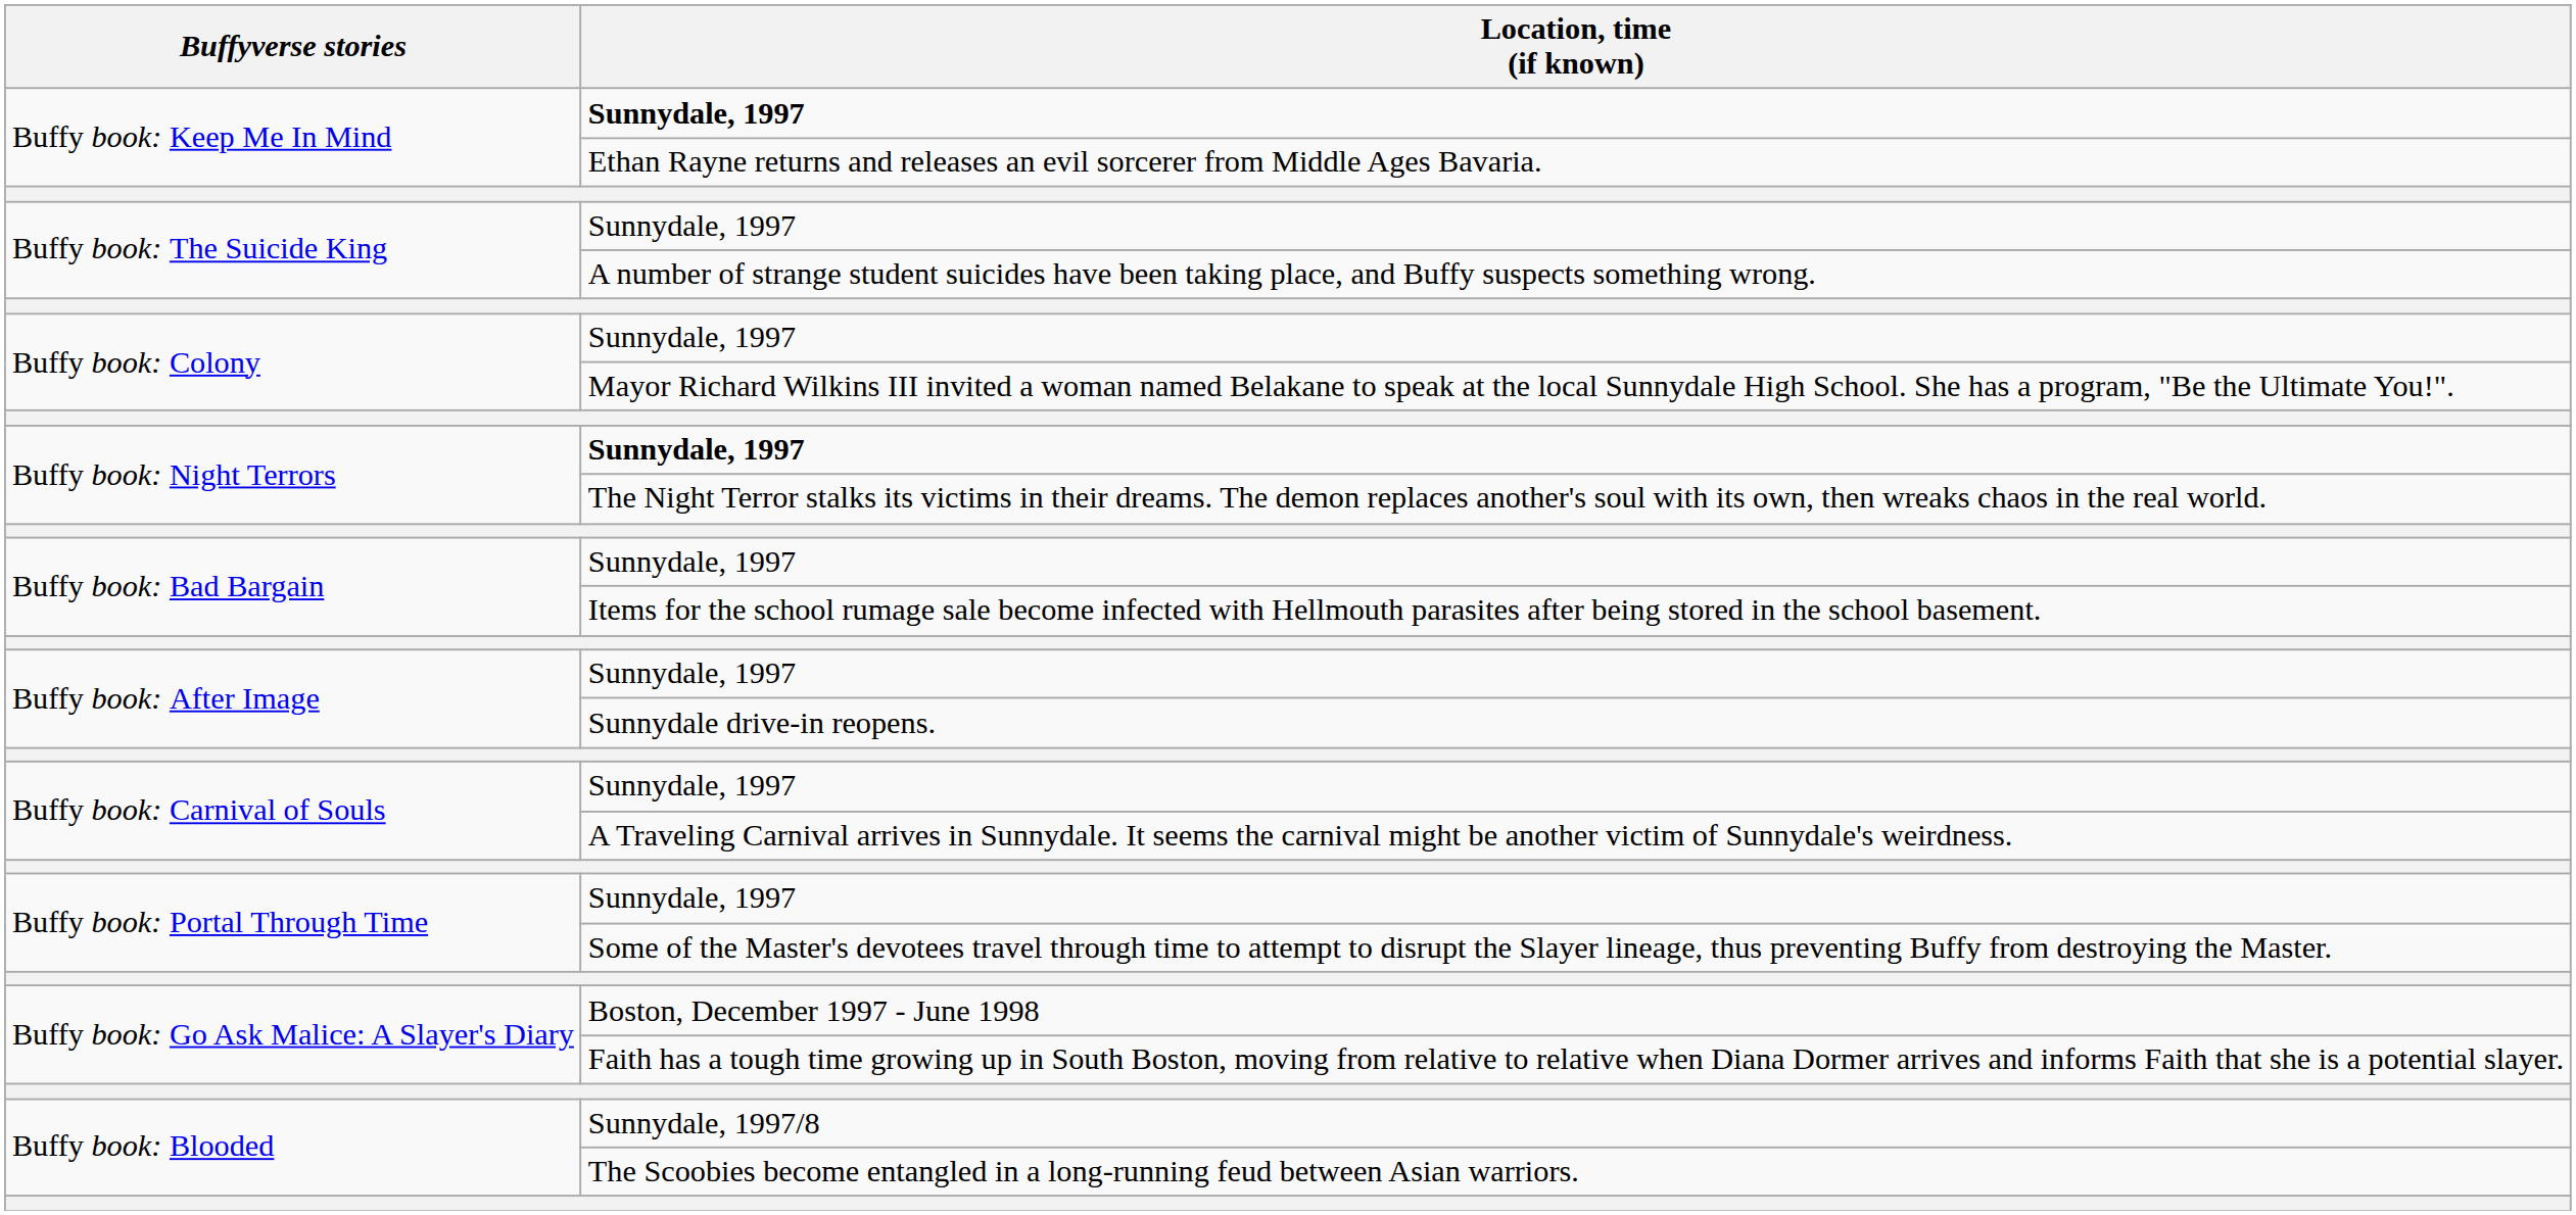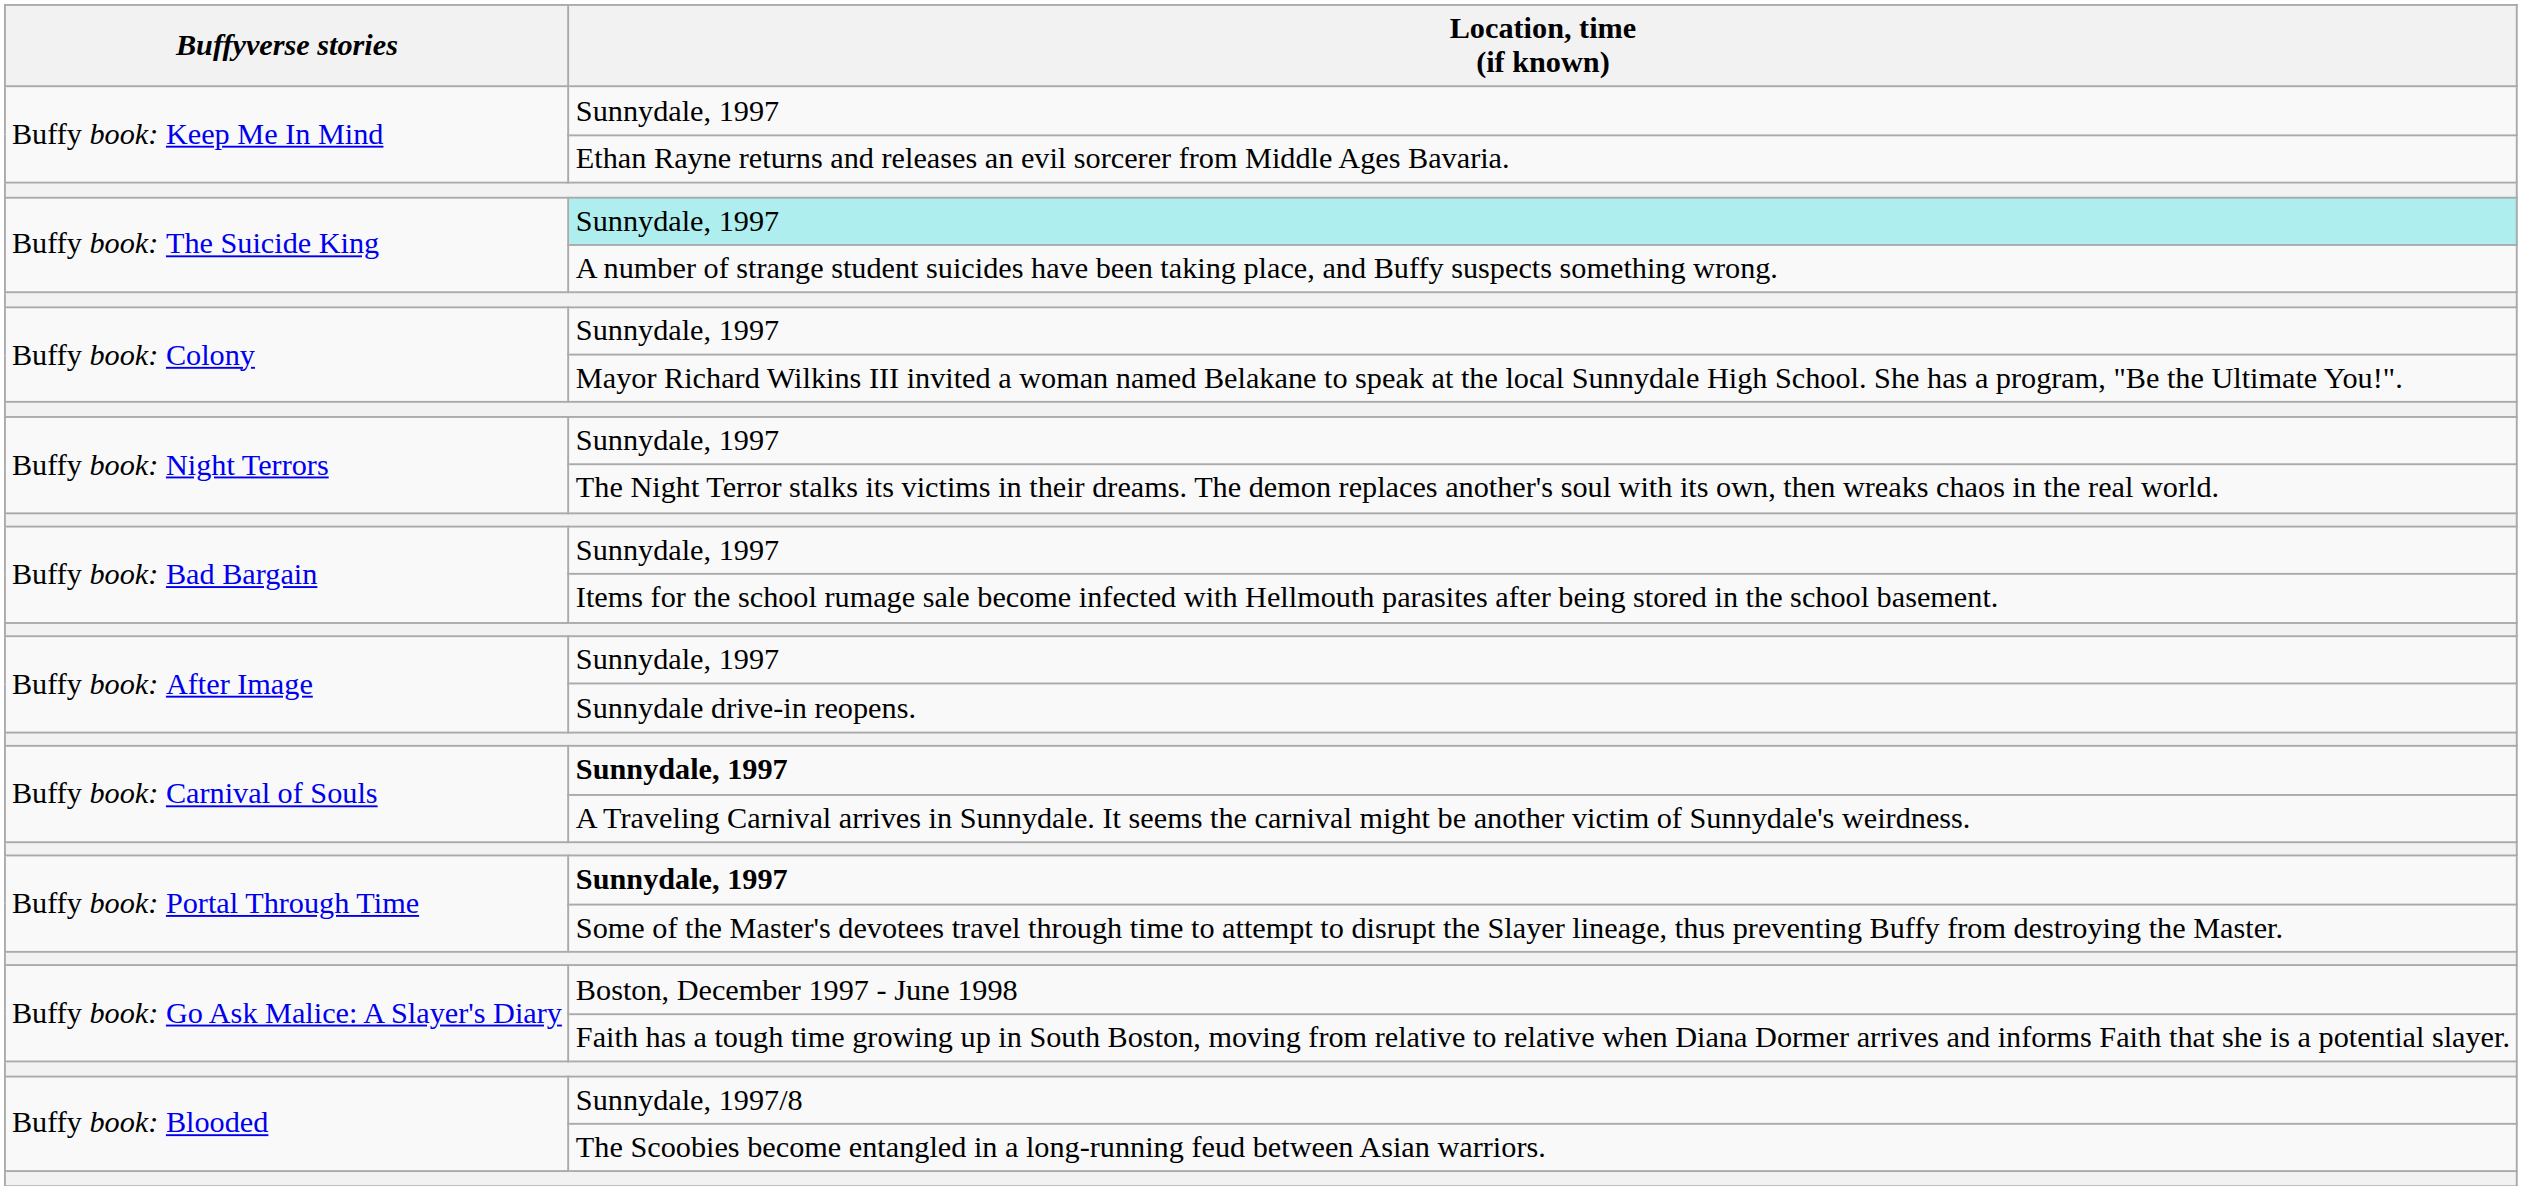Buffy book: Keep Me In Mind / Sunnydale, 1997 | Location, time (if known): bold -> normal
Buffy book: The Suicide King / Sunnydale, 1997 | Location, time (if known): no background -> paleturquoise background
Buffy book: Night Terrors / Sunnydale, 1997 | Location, time (if known): bold -> normal
Buffy book: Carnival of Souls / Sunnydale, 1997 | Location, time (if known): normal -> bold
Buffy book: Portal Through Time / Sunnydale, 1997 | Location, time (if known): normal -> bold
